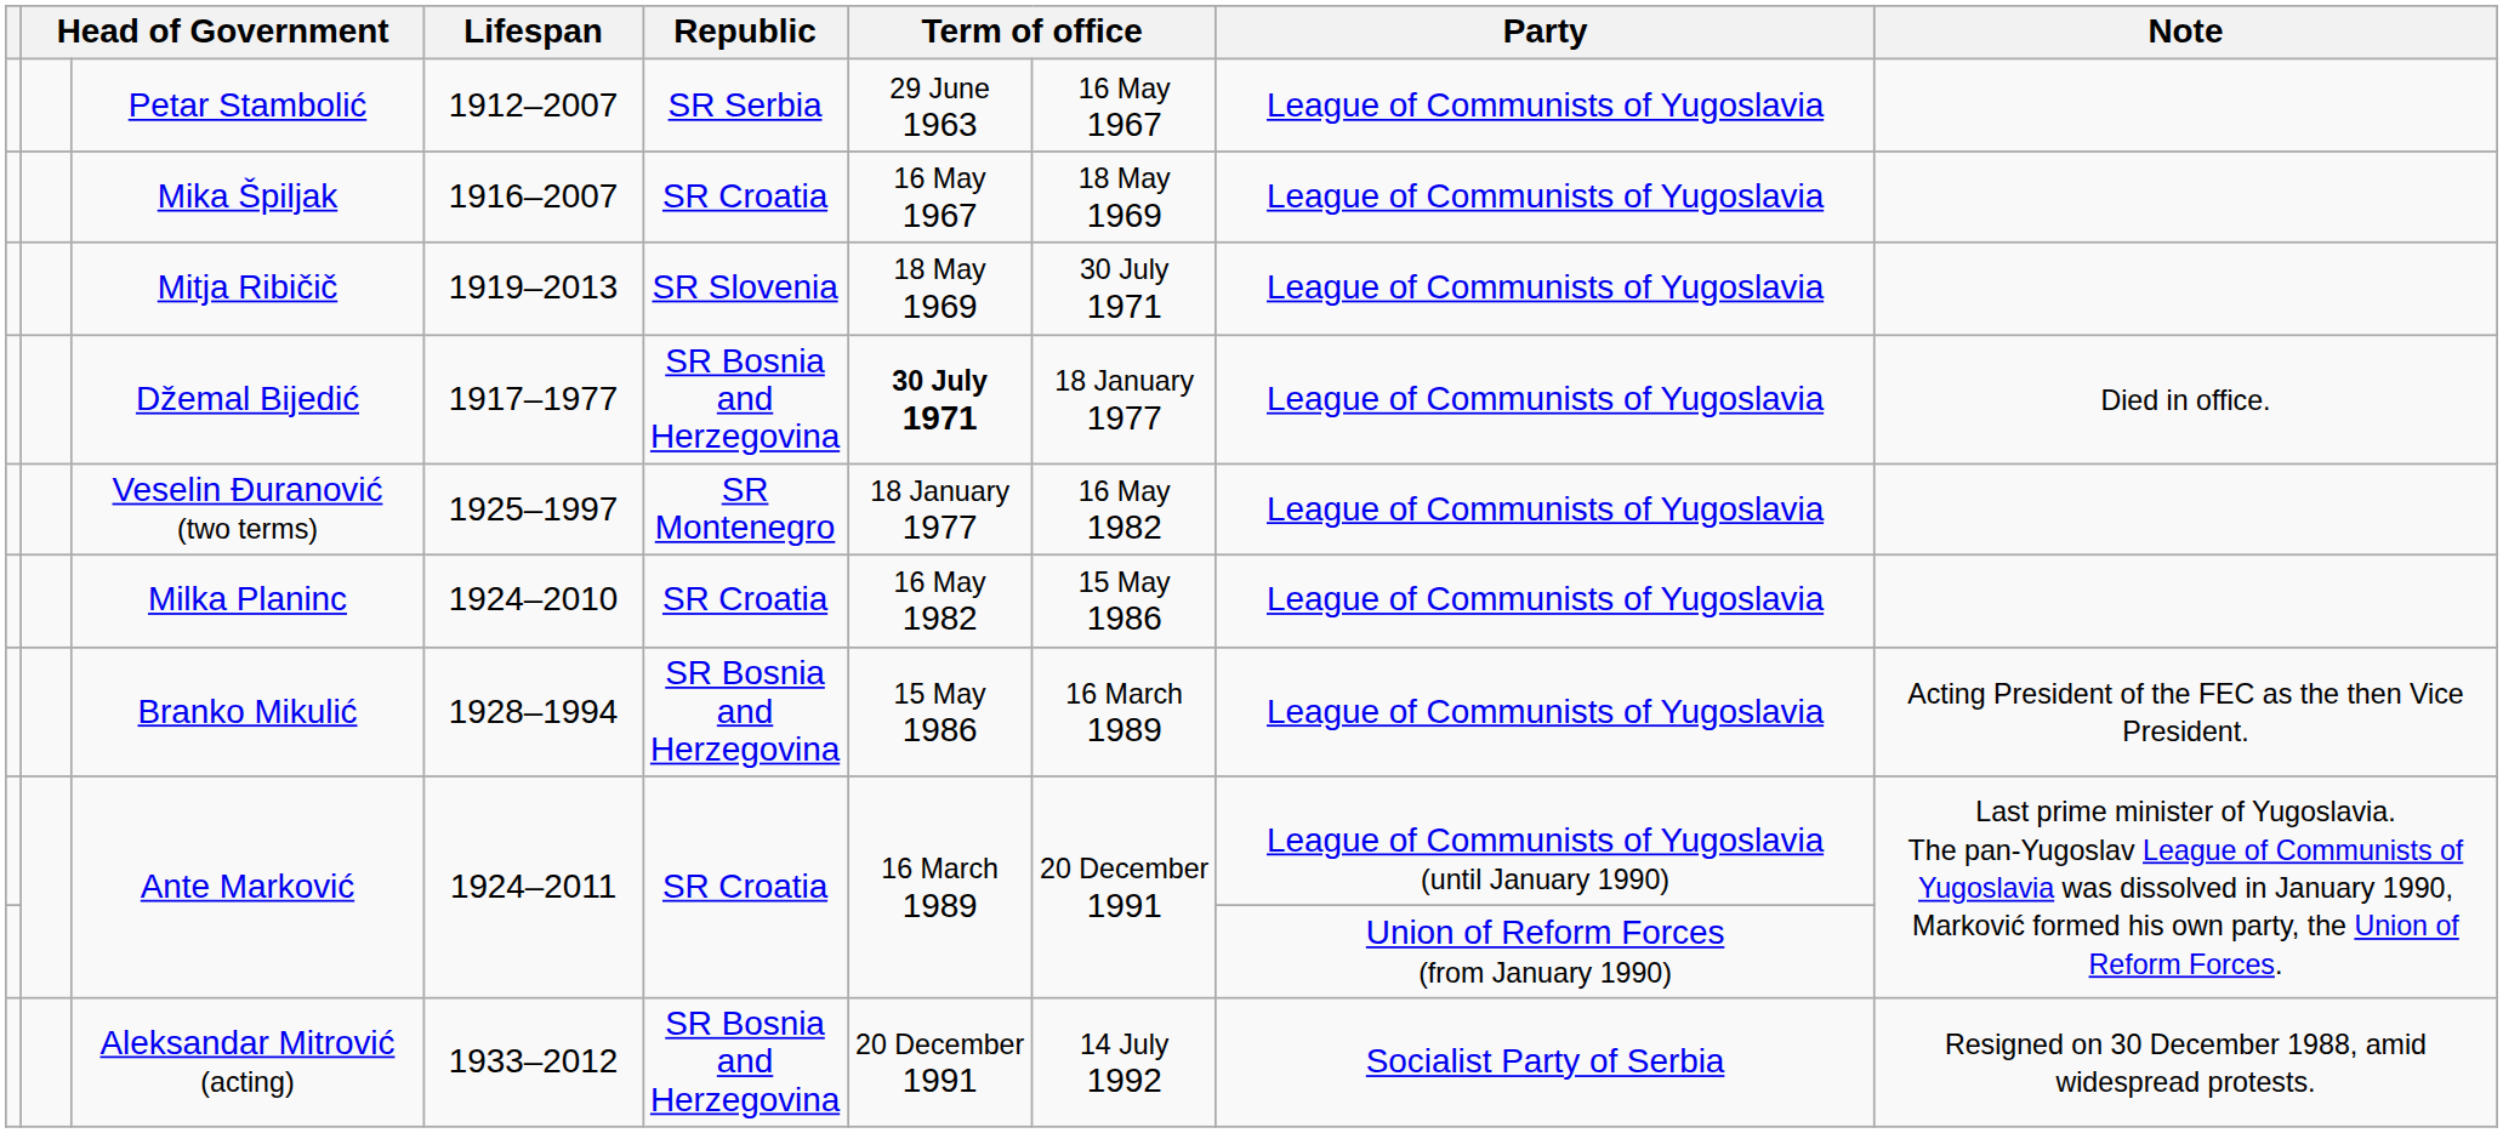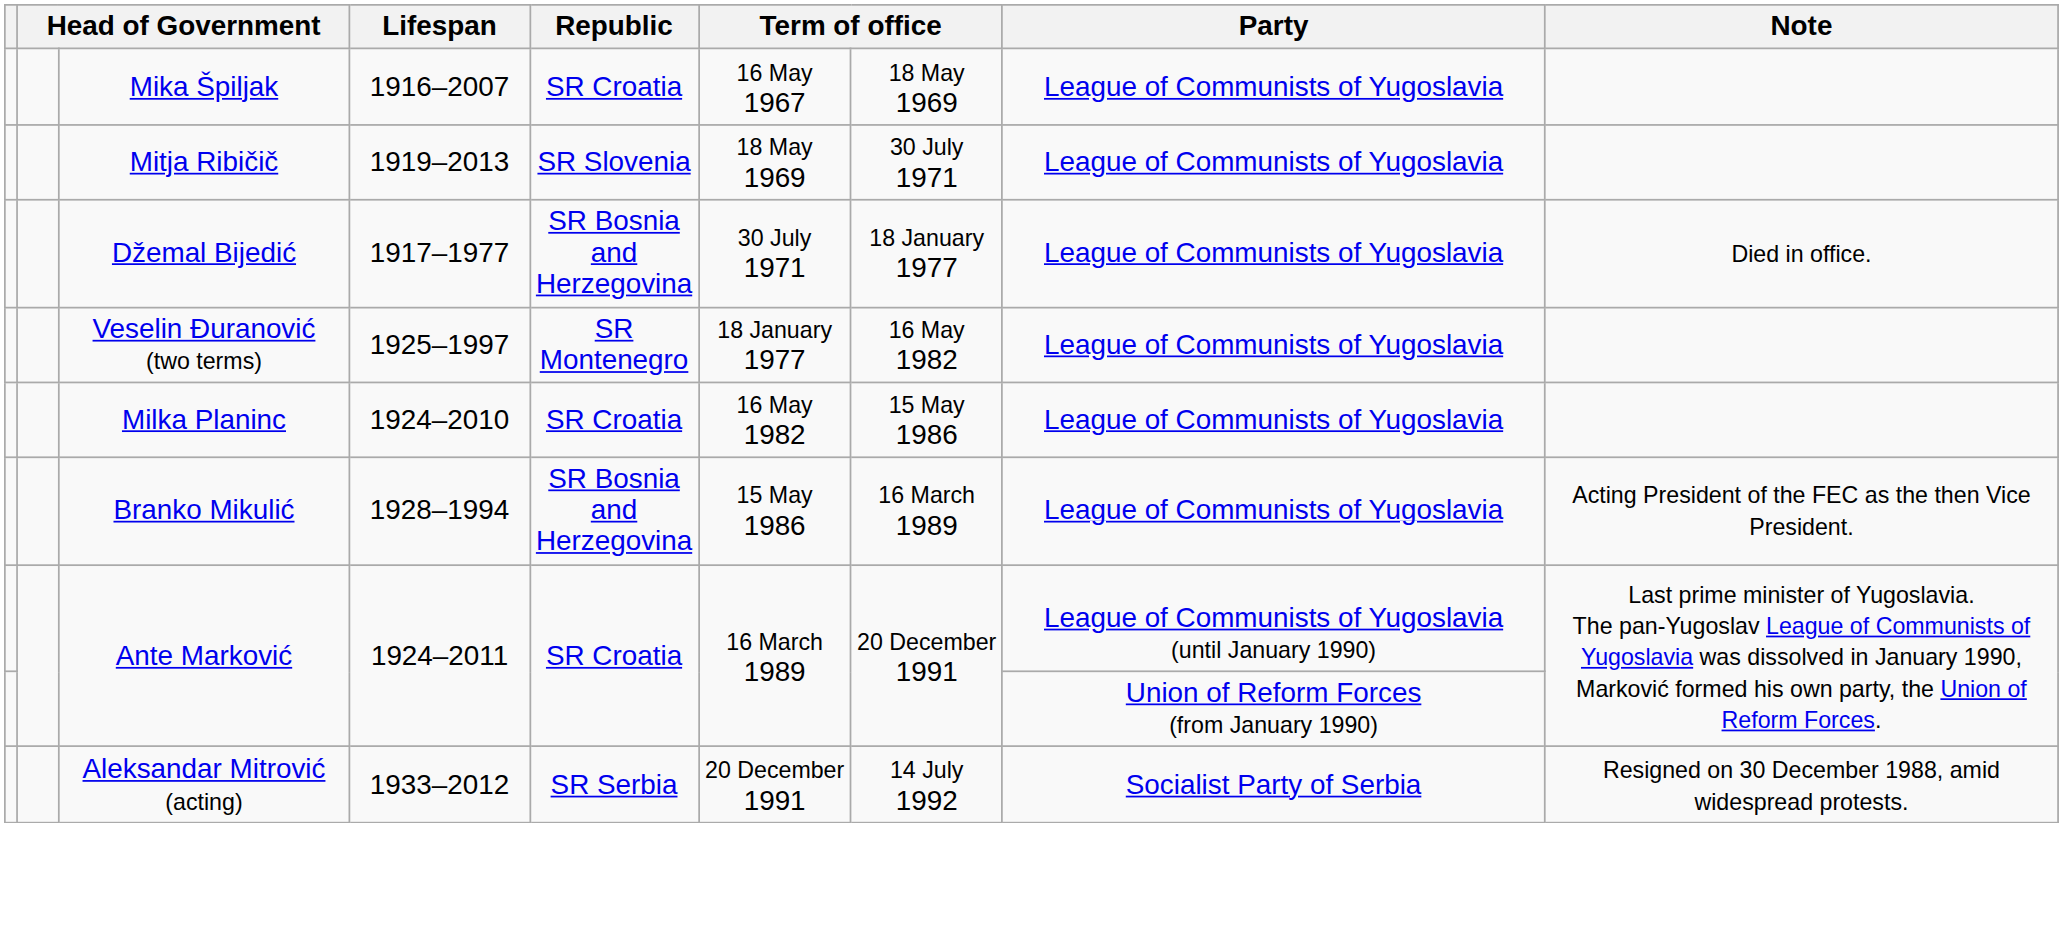- row: Petar Stambolić | 1912–2007 | SR Serbia | 29 June 1963 | 16 May 1967 | League of Communists of Yugoslavia
Džemal Bijedić | column 6: bold -> normal
Aleksandar Mitrović (acting) | Republic: SR Bosnia and Herzegovina -> SR Serbia
